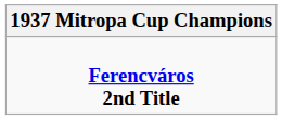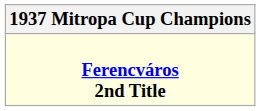row 2 | column 1: no background -> lightyellow background
